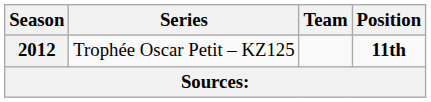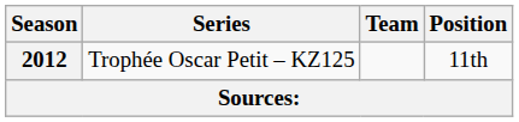2012 | Position: bold -> normal
